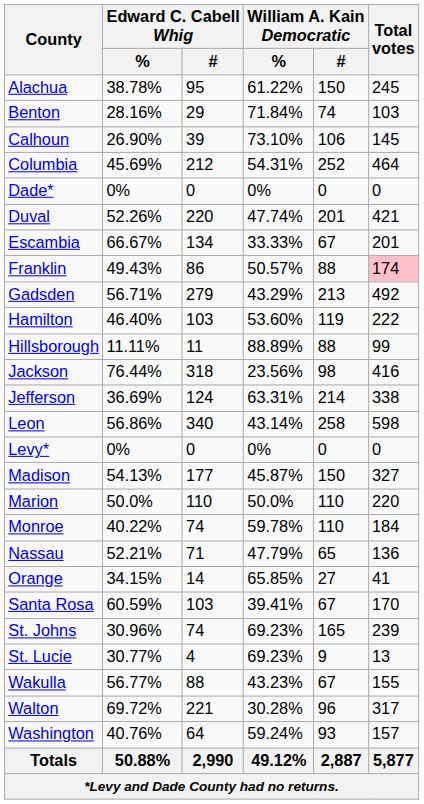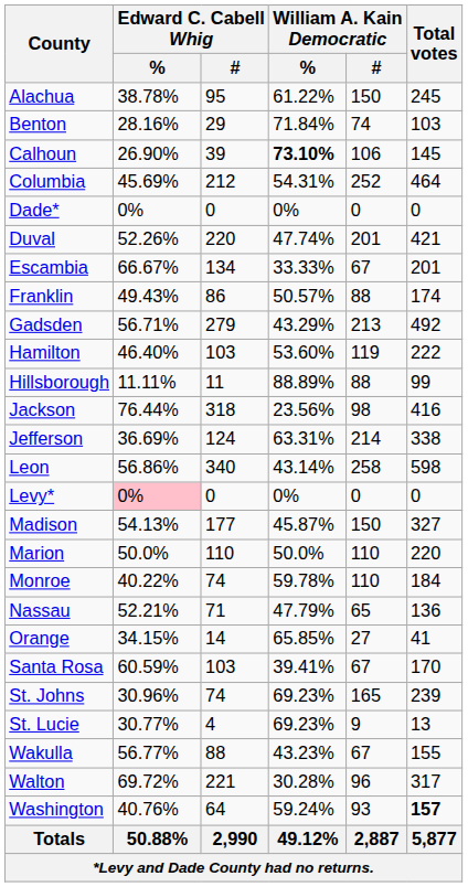Calhoun | William A. Kain Democratic / %: normal -> bold
Franklin | Total votes: pink background -> no background
Levy* | Edward C. Cabell Whig / %: no background -> pink background
Washington | Total votes: normal -> bold
